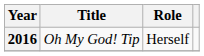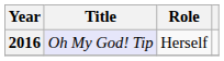2016 | Title: no background -> lavender background
